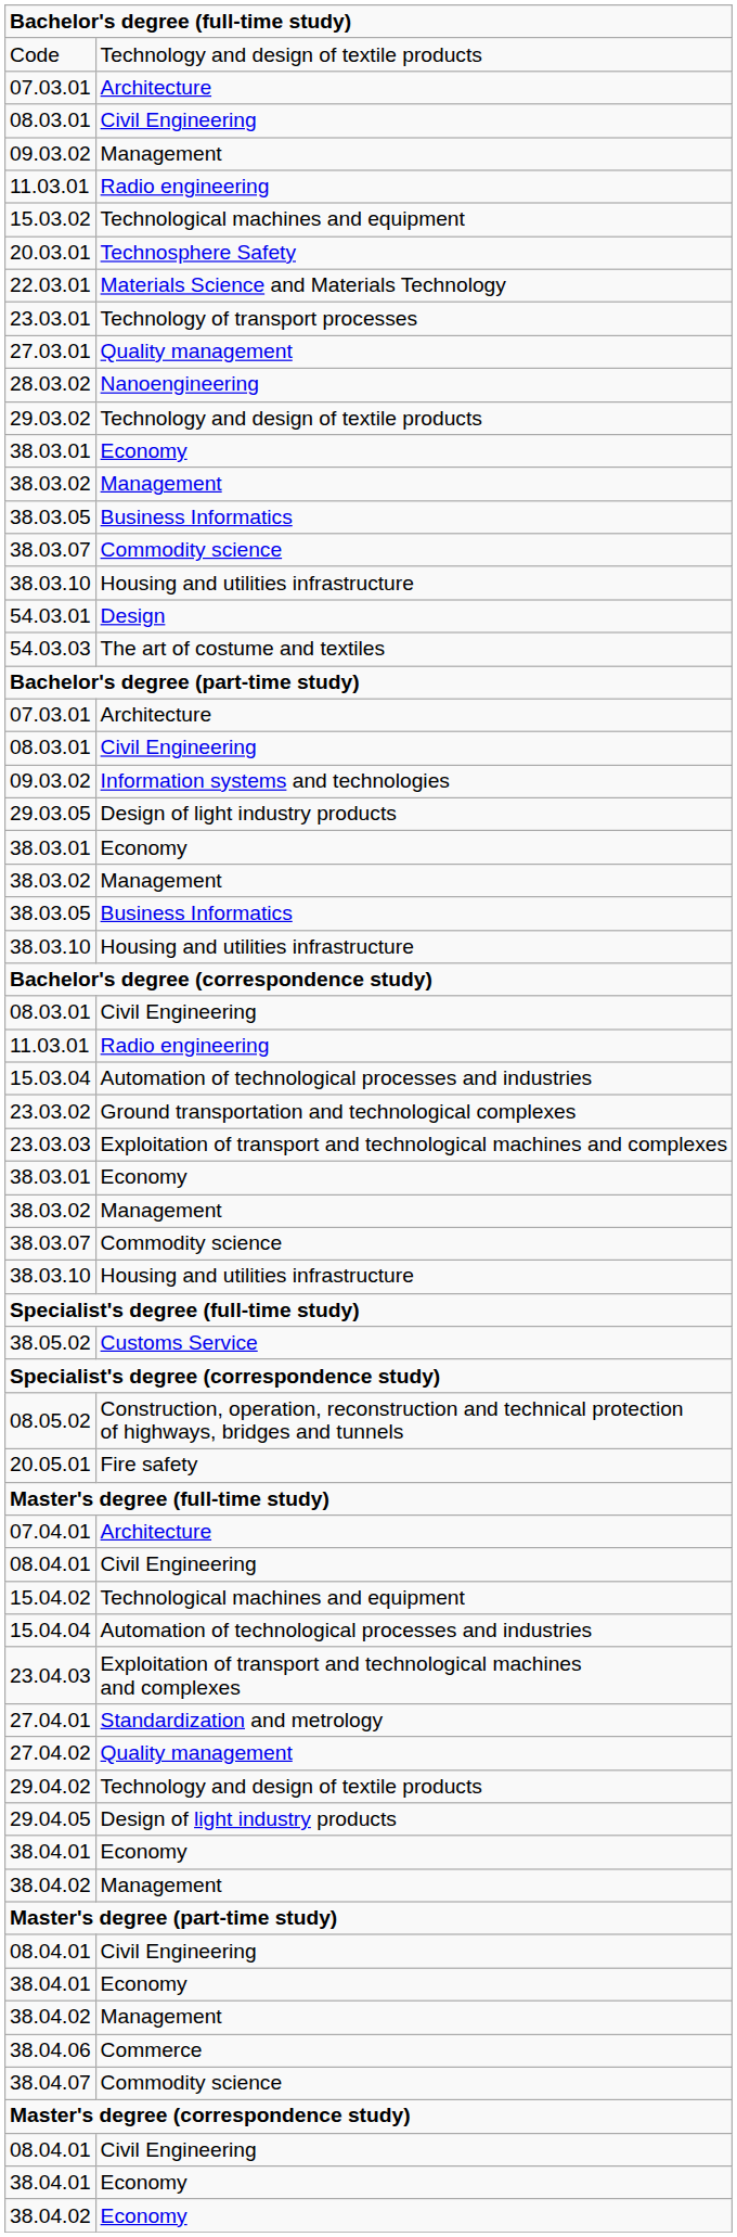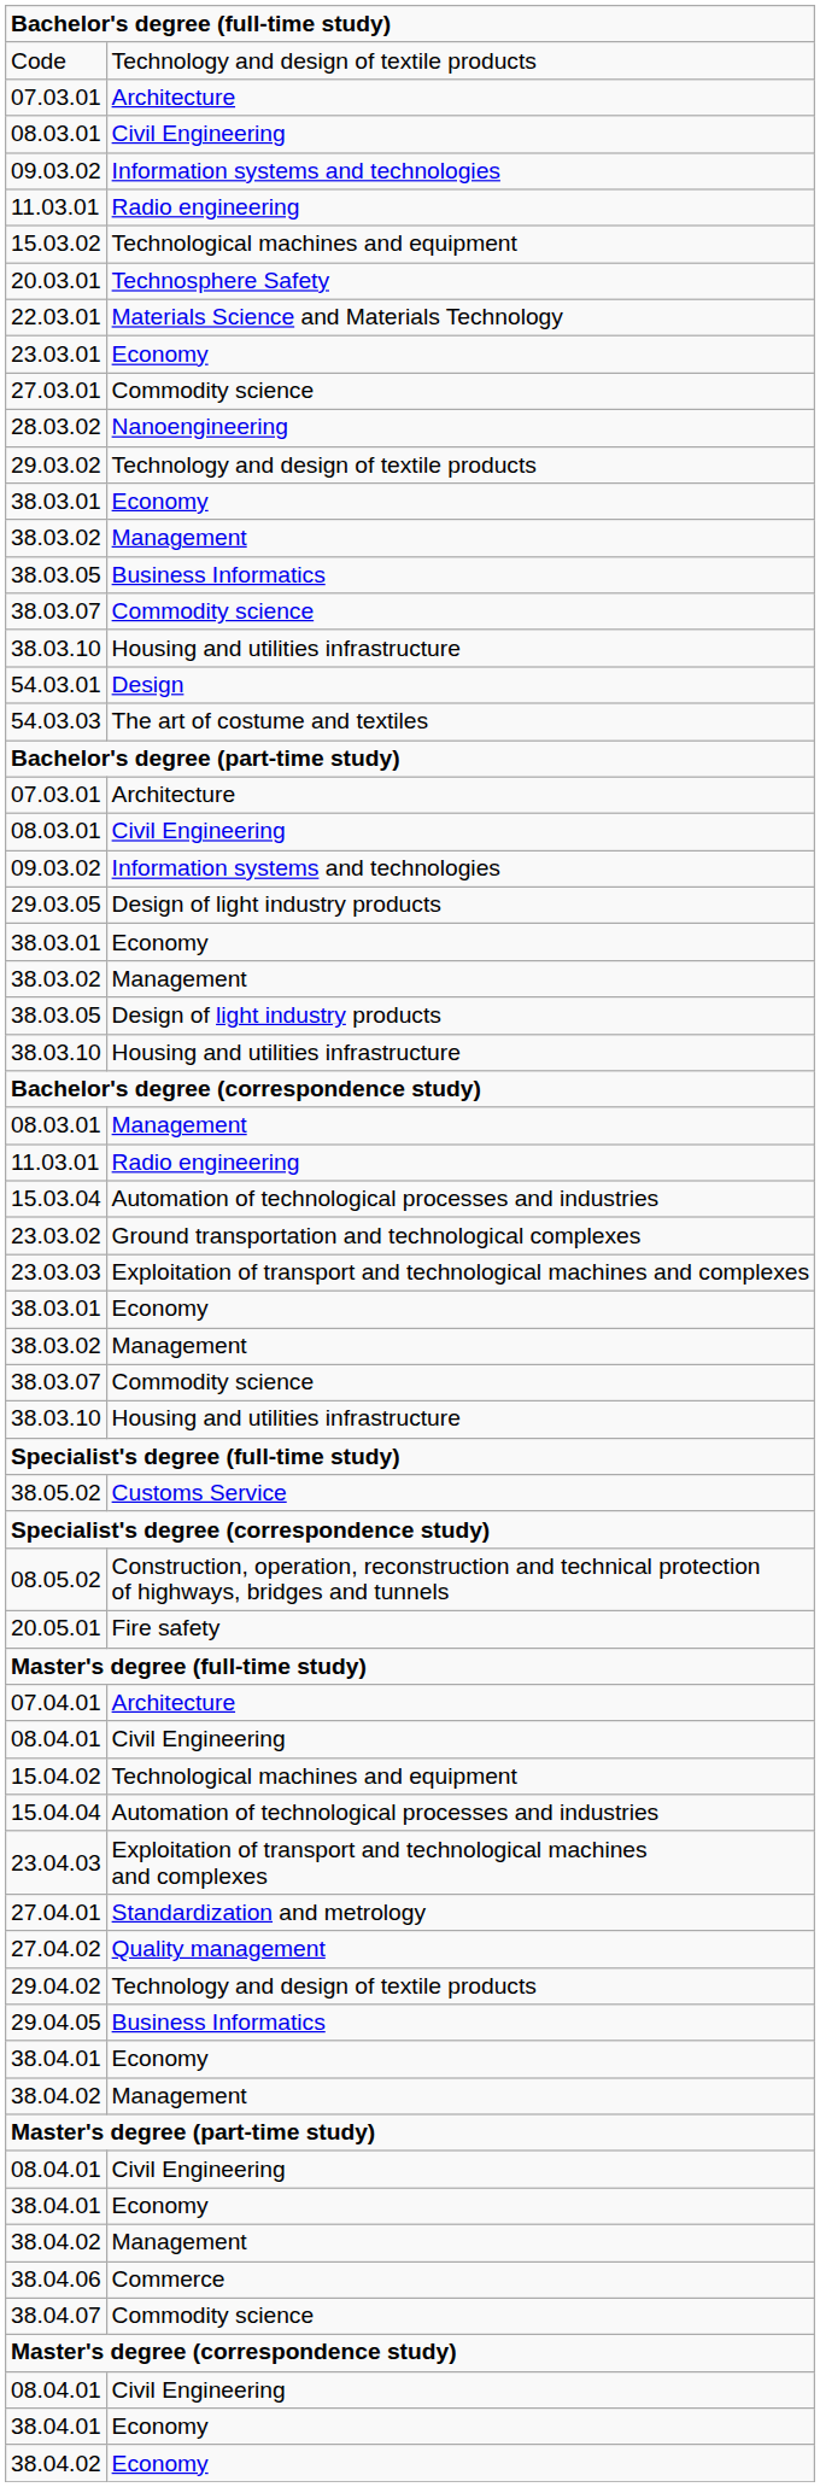row 5 | column 2: Management -> Information systems and technologies
row 10 | column 2: Technology of transport processes -> Economy
row 11 | column 2: Quality management -> Commodity science
row 28 | column 2: Business Informatics -> Design of light industry products
row 31 | column 2: Civil Engineering -> Management
row 54 | column 2: Design of light industry products -> Business Informatics
